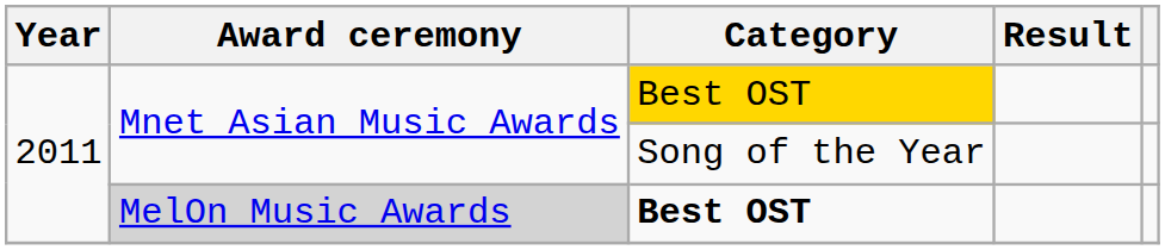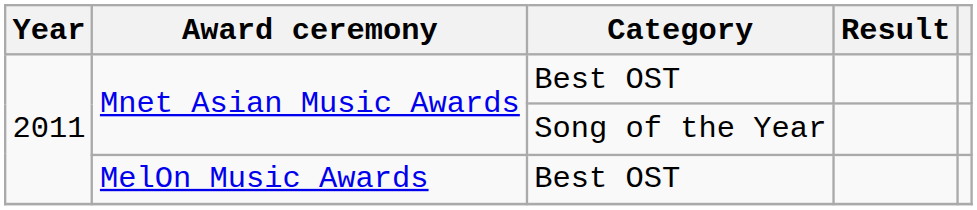Mnet Asian Music Awards / Best OST | Category: gold background -> no background
MelOn Music Awards | Award ceremony: lightgrey background -> no background
MelOn Music Awards | Category: bold -> normal
